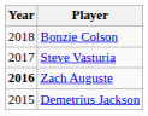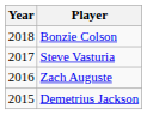Zach Auguste | Year: bold -> normal
